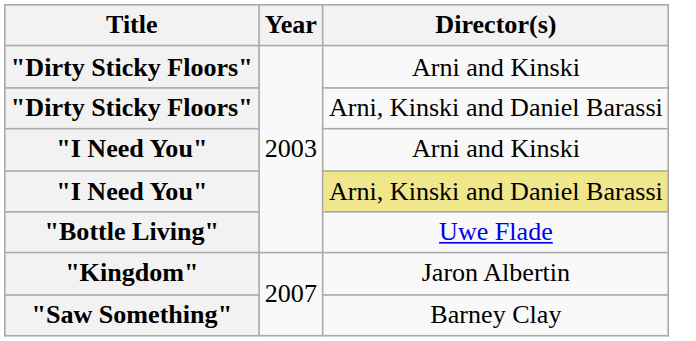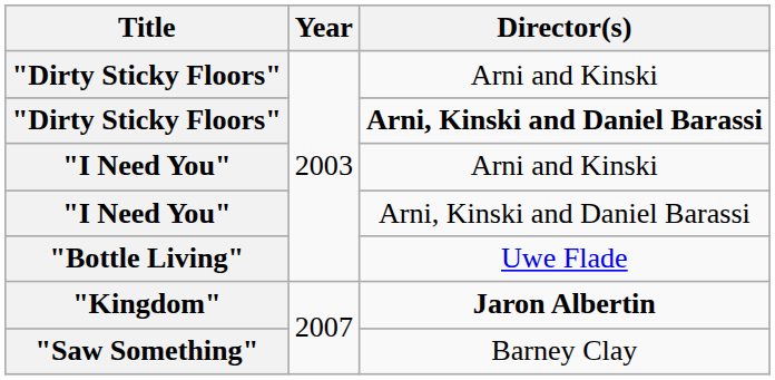"Dirty Sticky Floors" / Arni, Kinski and Daniel Barassi | Director(s): normal -> bold
"I Need You" / Arni, Kinski and Daniel Barassi | Director(s): khaki background -> no background
"Kingdom" | Director(s): normal -> bold
